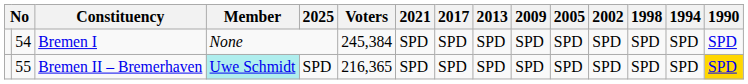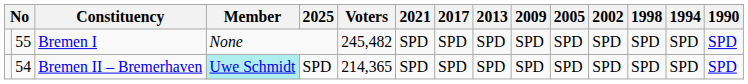Bremen I | column 2: 54 -> 55
Bremen I | Voters: 245,384 -> 245,482
Bremen II – Bremerhaven | column 2: 55 -> 54
Bremen II – Bremerhaven | Voters: 216,365 -> 214,365
Bremen II – Bremerhaven | 1990: gold background -> no background
